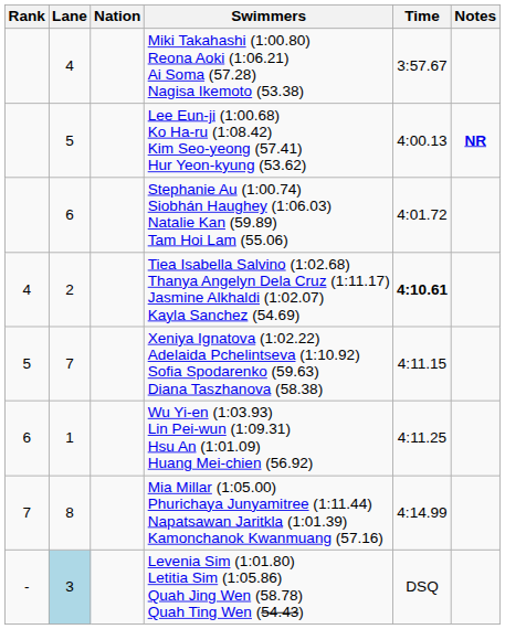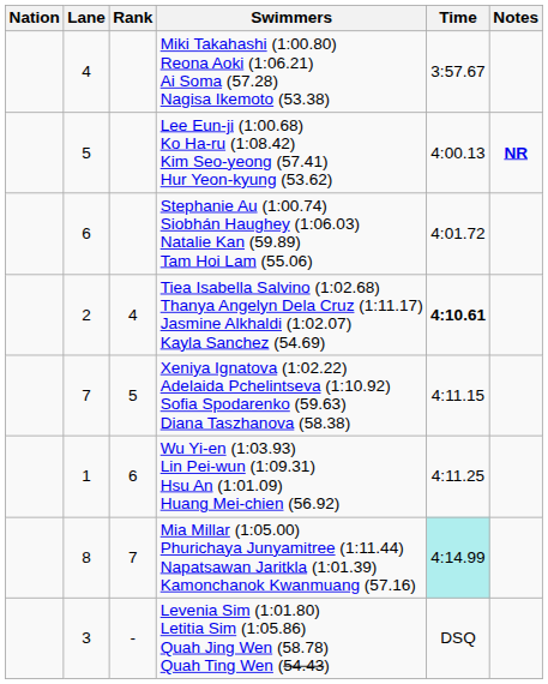columns swapped: Rank <-> Nation
row 8 | Time: no background -> paleturquoise background
row 9 | Lane: lightblue background -> no background
